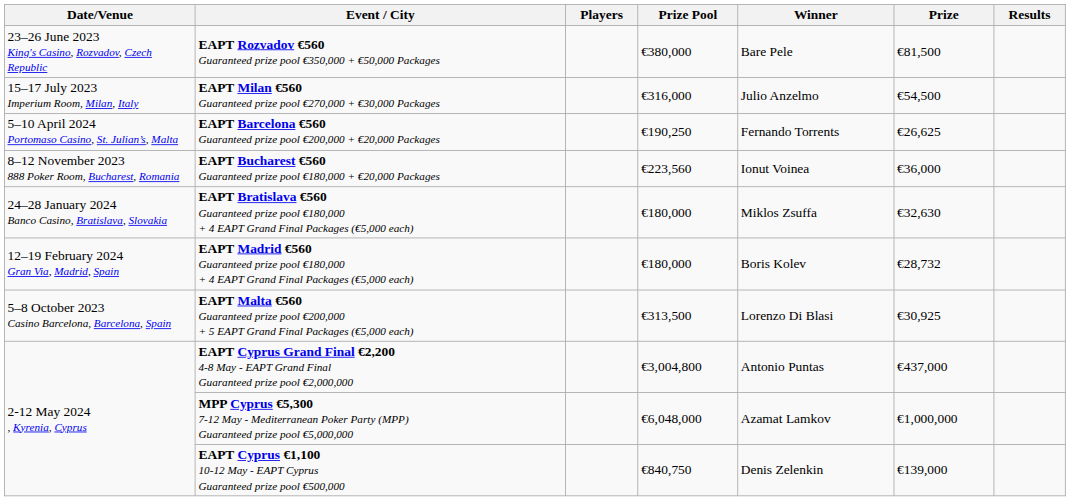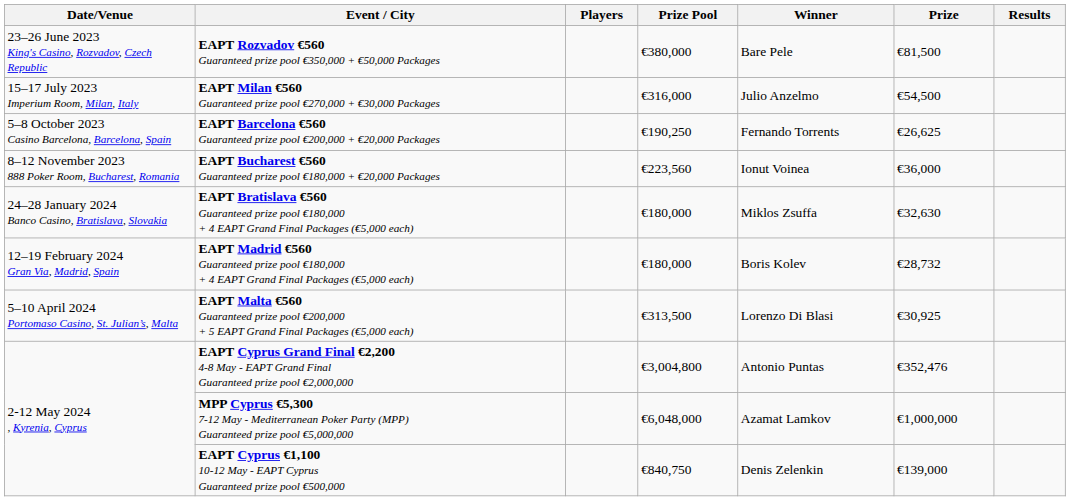row 4 | Date/Venue: 5–10 April 2024 Portomaso Casino, St. Julian’s, Malta -> 5–8 October 2023 Casino Barcelona, Barcelona, Spain
row 8 | Date/Venue: 5–8 October 2023 Casino Barcelona, Barcelona, Spain -> 5–10 April 2024 Portomaso Casino, St. Julian’s, Malta
row 9 | Prize: €437,000 -> €352,476
